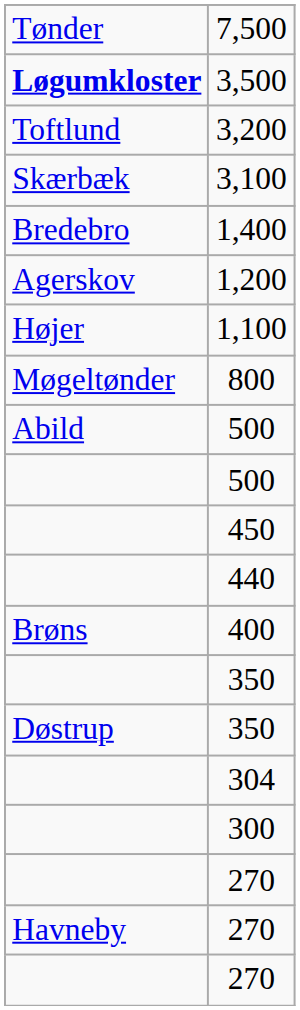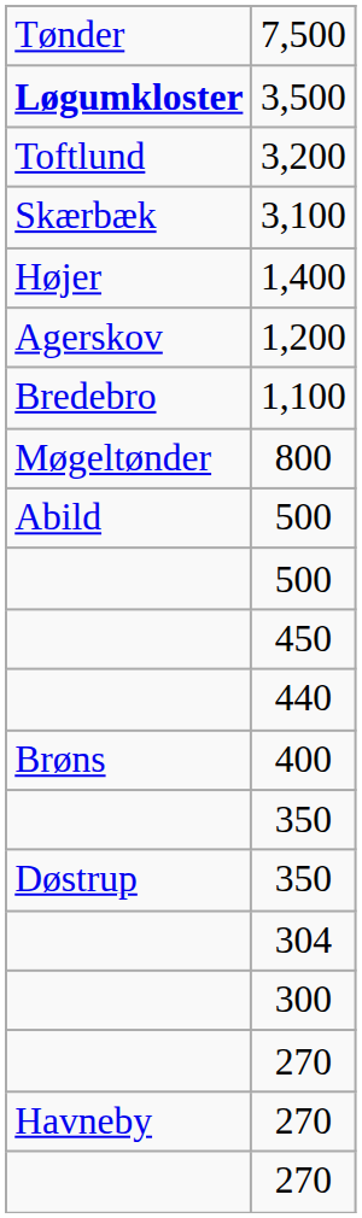row 5 | column 1: Bredebro -> Højer
row 7 | column 1: Højer -> Bredebro
